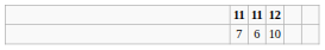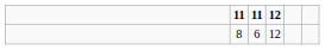row 2 | column 2: 7 -> 8
row 2 | 12: 10 -> 12
